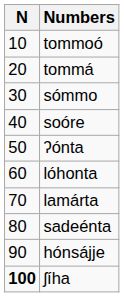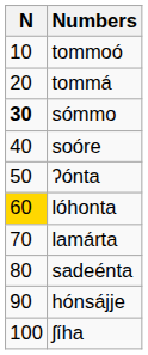sómmo | N: normal -> bold
lóhonta | N: no background -> gold background
ʃíha | N: bold -> normal
